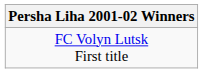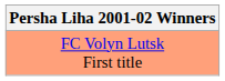row 2 | column 1: no background -> lightsalmon background
